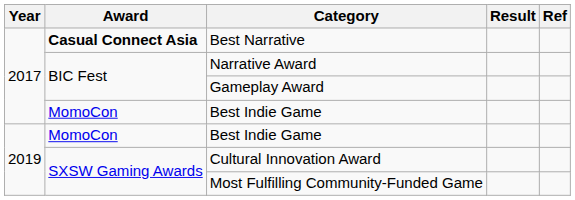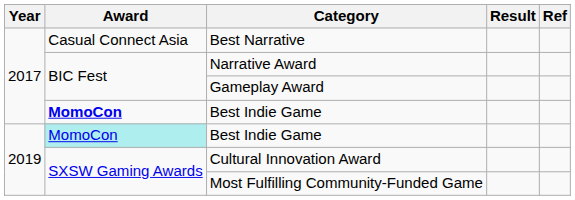Best Narrative | Award: bold -> normal
2017 / Best Indie Game | Award: normal -> bold
2019 / Best Indie Game | Award: no background -> paleturquoise background
